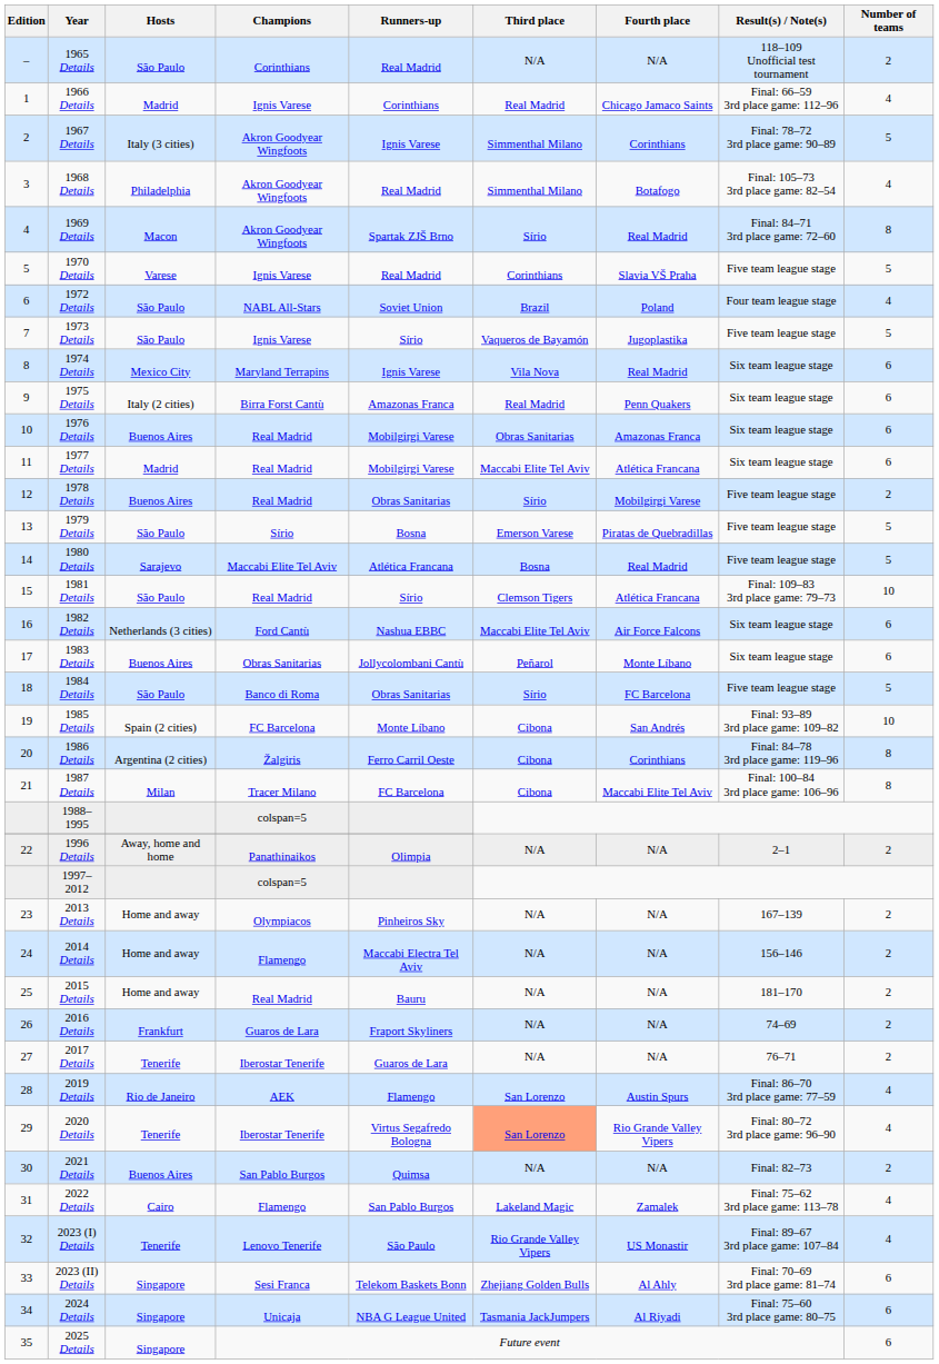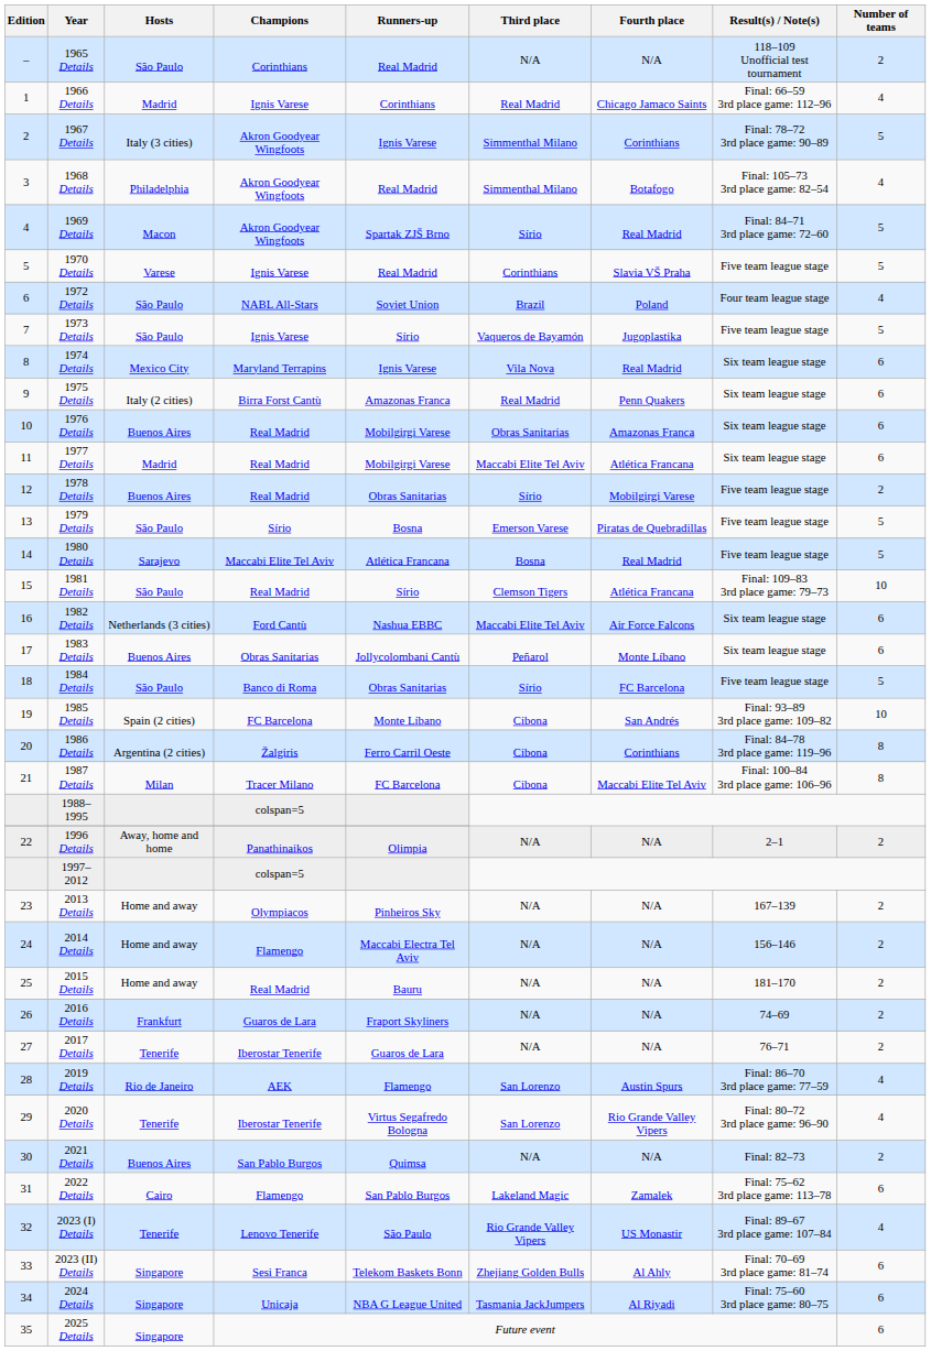1969 Details | Number of teams: 8 -> 5
2020 Details | Third place: lightsalmon background -> no background
2022 Details | Number of teams: 4 -> 6
